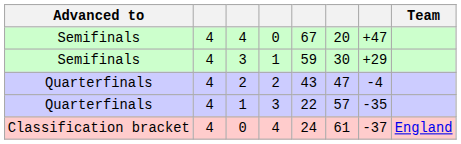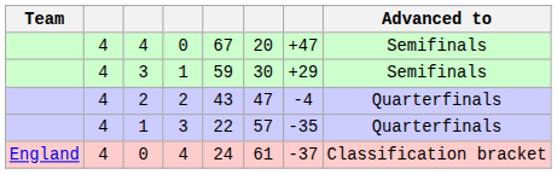columns swapped: Team <-> Advanced to
